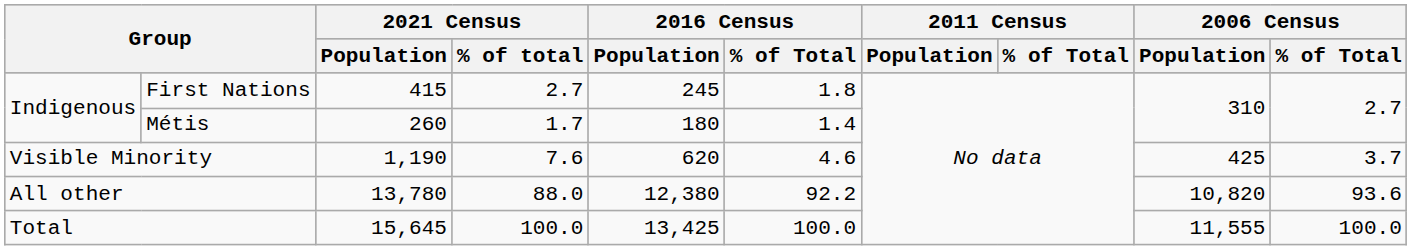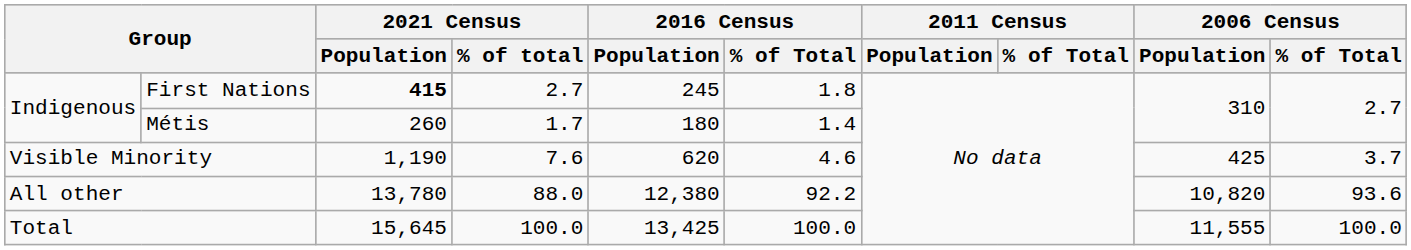First Nations | 2021 Census / Population: normal -> bold
